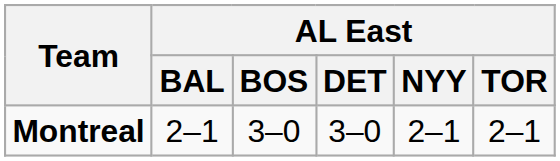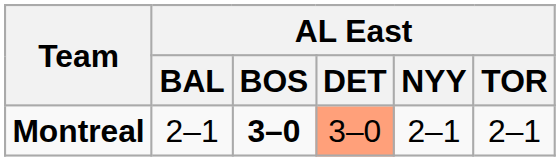Montreal | AL East / BOS: normal -> bold
Montreal | AL East / DET: no background -> lightsalmon background
